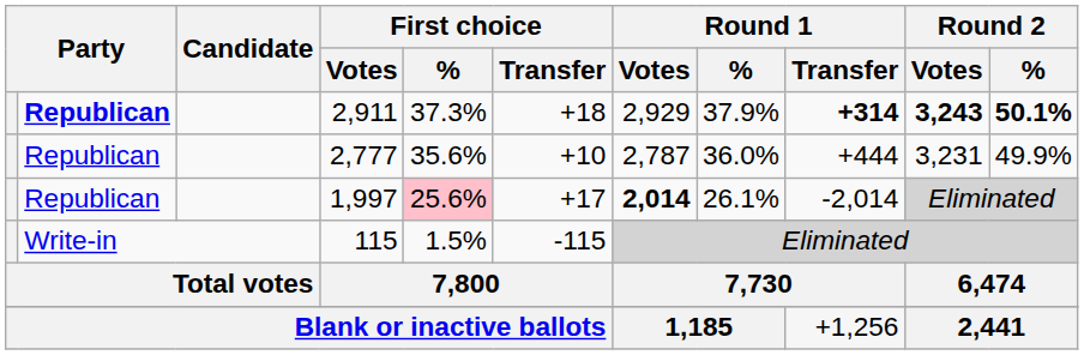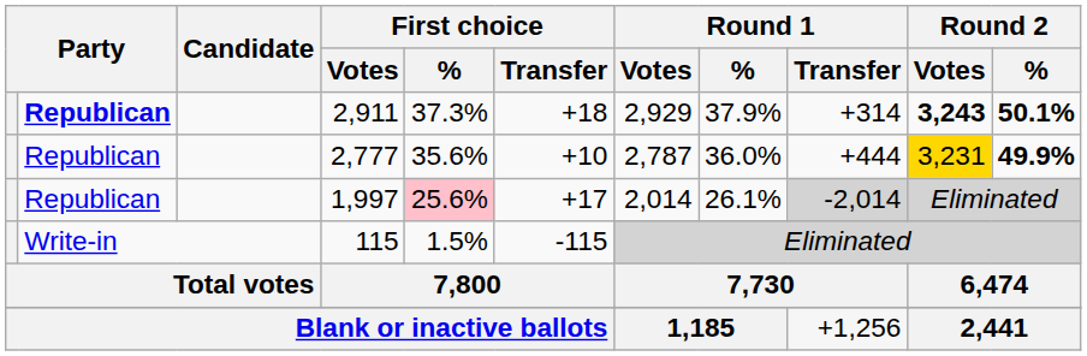2,911 | Round 1 / Transfer: bold -> normal
2,777 | Round 2 / Votes: no background -> gold background
2,777 | Round 2 / %: normal -> bold
1,997 | Round 1 / Votes: bold -> normal
1,997 | Round 1 / Transfer: no background -> lightgrey background
